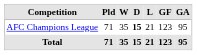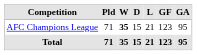AFC Champions League | W: normal -> bold
AFC Champions League | D: bold -> normal
